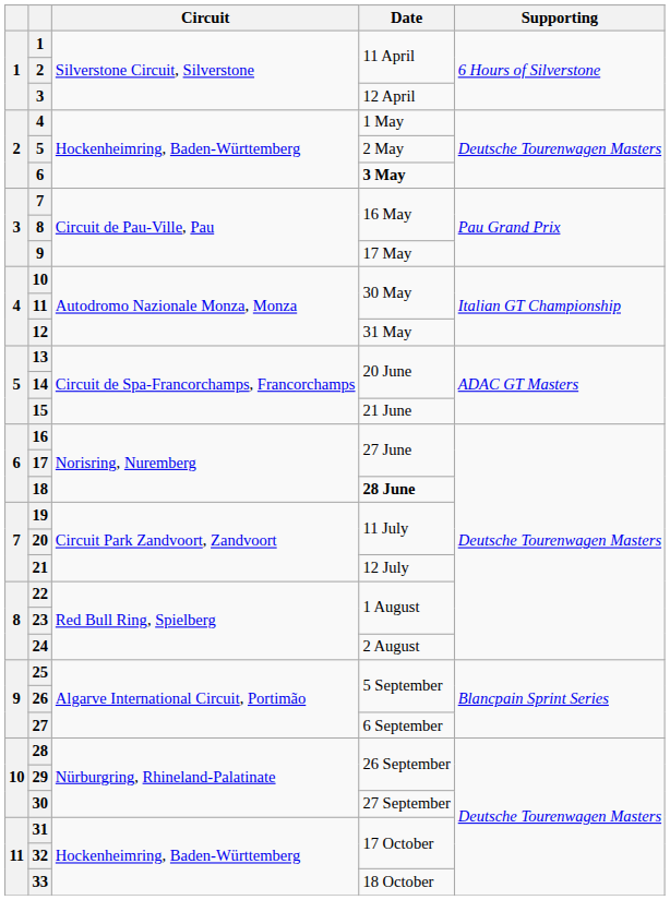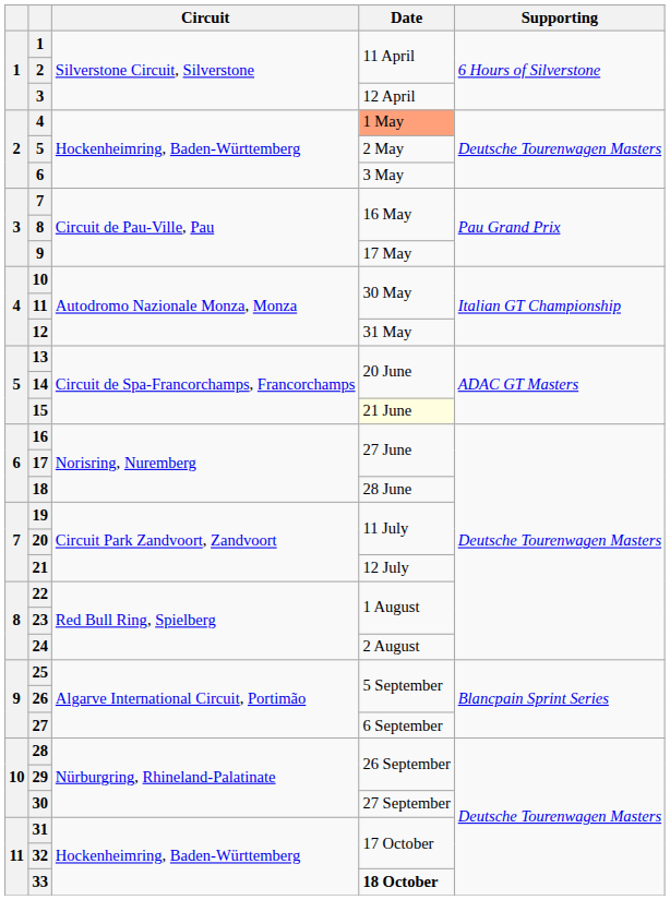1 May | Date: no background -> lightsalmon background
3 May | Date: bold -> normal
21 June | Date: no background -> lightyellow background
28 June | Date: bold -> normal
18 October | Date: normal -> bold
